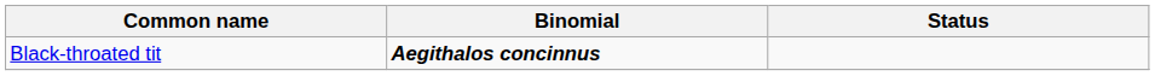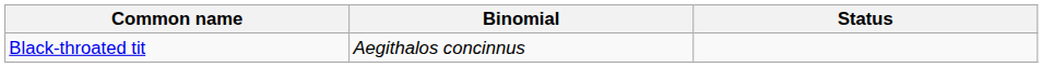Black-throated tit | Binomial: bold -> normal
